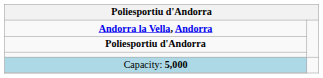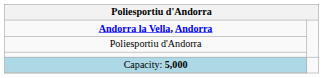row 3 | Andorra la Vella, Andorra: bold -> normal
